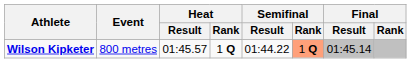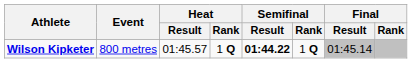Wilson Kipketer | Semifinal / Result: normal -> bold
Wilson Kipketer | Semifinal / Rank: lightsalmon background -> no background
